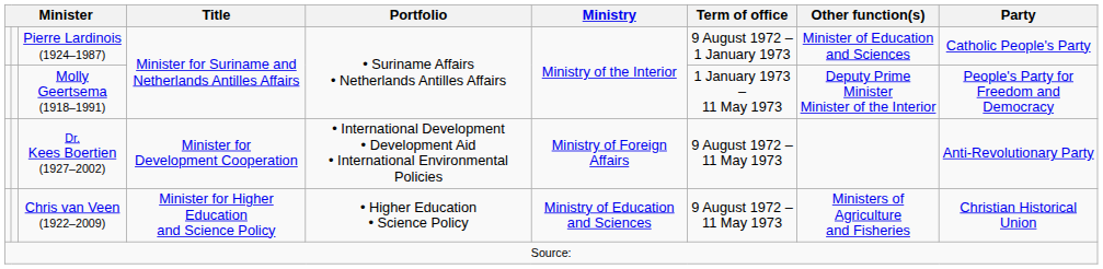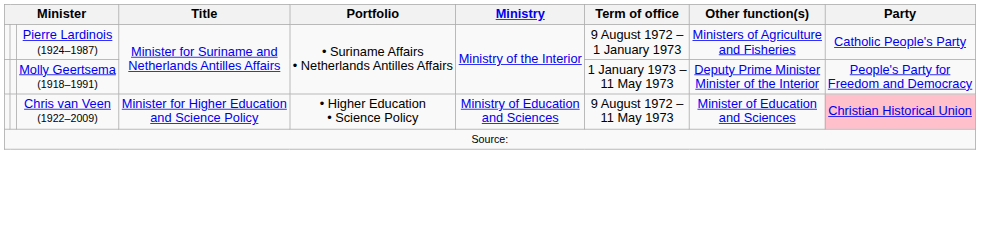Pierre Lardinois (1924–1987) | Other function(s): Minister of Education and Sciences -> Ministers of Agriculture and Fisheries
- row: Dr. Kees Boertien (1927–2002) | Minister for Development Cooperation | • International Development • Development Aid • International Environmental Policies | Ministry of Foreign Affairs | 9 August 1972 – 11 May 1973 | Anti-Revolutionary Party
Chris van Veen (1922–2009) | Other function(s): Ministers of Agriculture and Fisheries -> Minister of Education and Sciences
Chris van Veen (1922–2009) | Party: no background -> pink background
